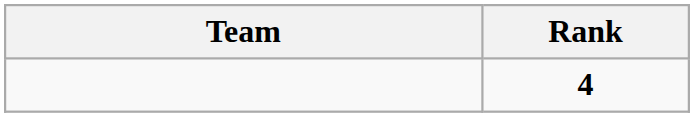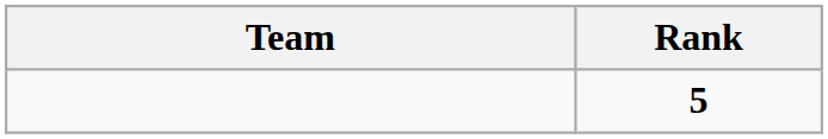row 2 | Rank: 4 -> 5
